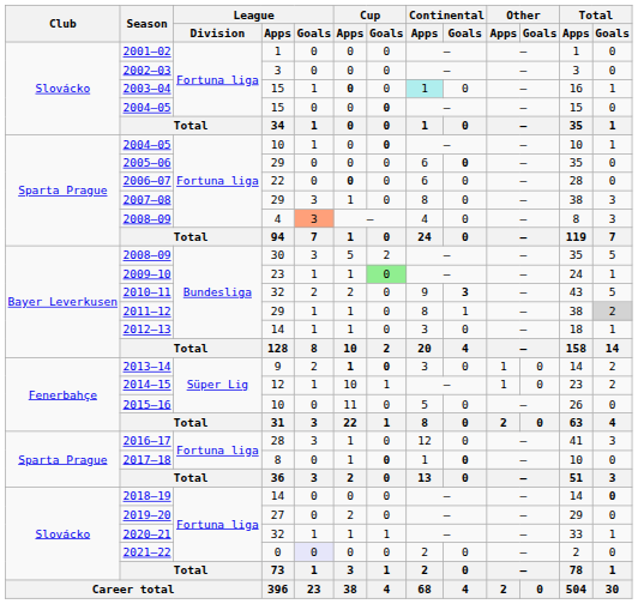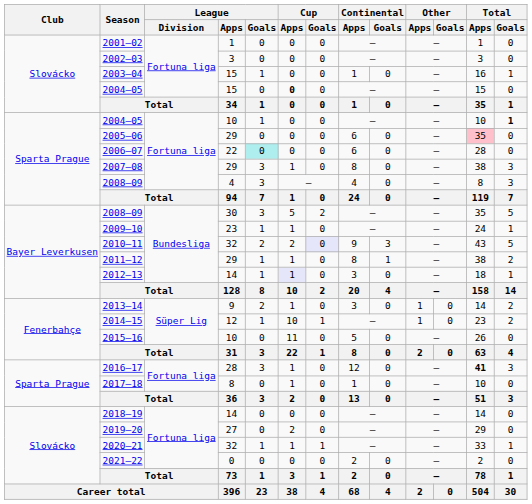2003–04 | Cup / Apps: bold -> normal
2003–04 | Continental / Apps: paleturquoise background -> no background
2004–05 / 15 | Cup / Apps: normal -> bold
2004–05 / 15 | Cup / Goals: bold -> normal
2004–05 / 10 | Cup / Goals: bold -> normal
2004–05 / 10 | Total / Goals: normal -> bold
2005–06 | Continental / Goals: bold -> normal
2005–06 | Total / Apps: no background -> pink background
2006–07 | League / Goals: no background -> paleturquoise background
2006–07 | Cup / Apps: bold -> normal
2008–09 / 4 | League / Goals: lightsalmon background -> no background
2009–10 | Cup / Goals: lightgreen background -> no background
2010–11 | Cup / Goals: no background -> lavender background
2010–11 | Continental / Goals: bold -> normal
2011–12 | Total / Goals: lightgrey background -> no background
2012–13 | Cup / Apps: no background -> lavender background
2013–14 | Cup / Apps: bold -> normal
2013–14 | Cup / Goals: bold -> normal
2016–17 | Total / Apps: normal -> bold
2017–18 | Cup / Goals: bold -> normal
2017–18 | Continental / Goals: bold -> normal
2018–19 | Total / Goals: bold -> normal
2021–22 | League / Goals: lavender background -> no background
